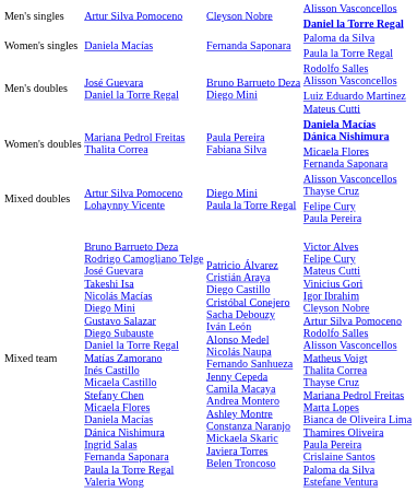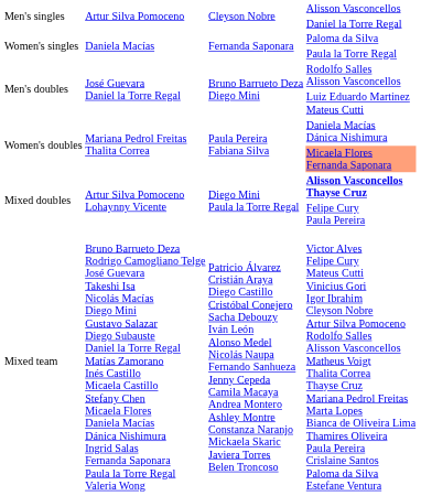Daniel la Torre Regal | column 4: bold -> normal
Daniela Macías Dánica Nishimura | column 4: bold -> normal
Micaela Flores Fernanda Saponara | column 4: no background -> lightsalmon background
Alisson Vasconcellos Thayse Cruz | column 4: normal -> bold
